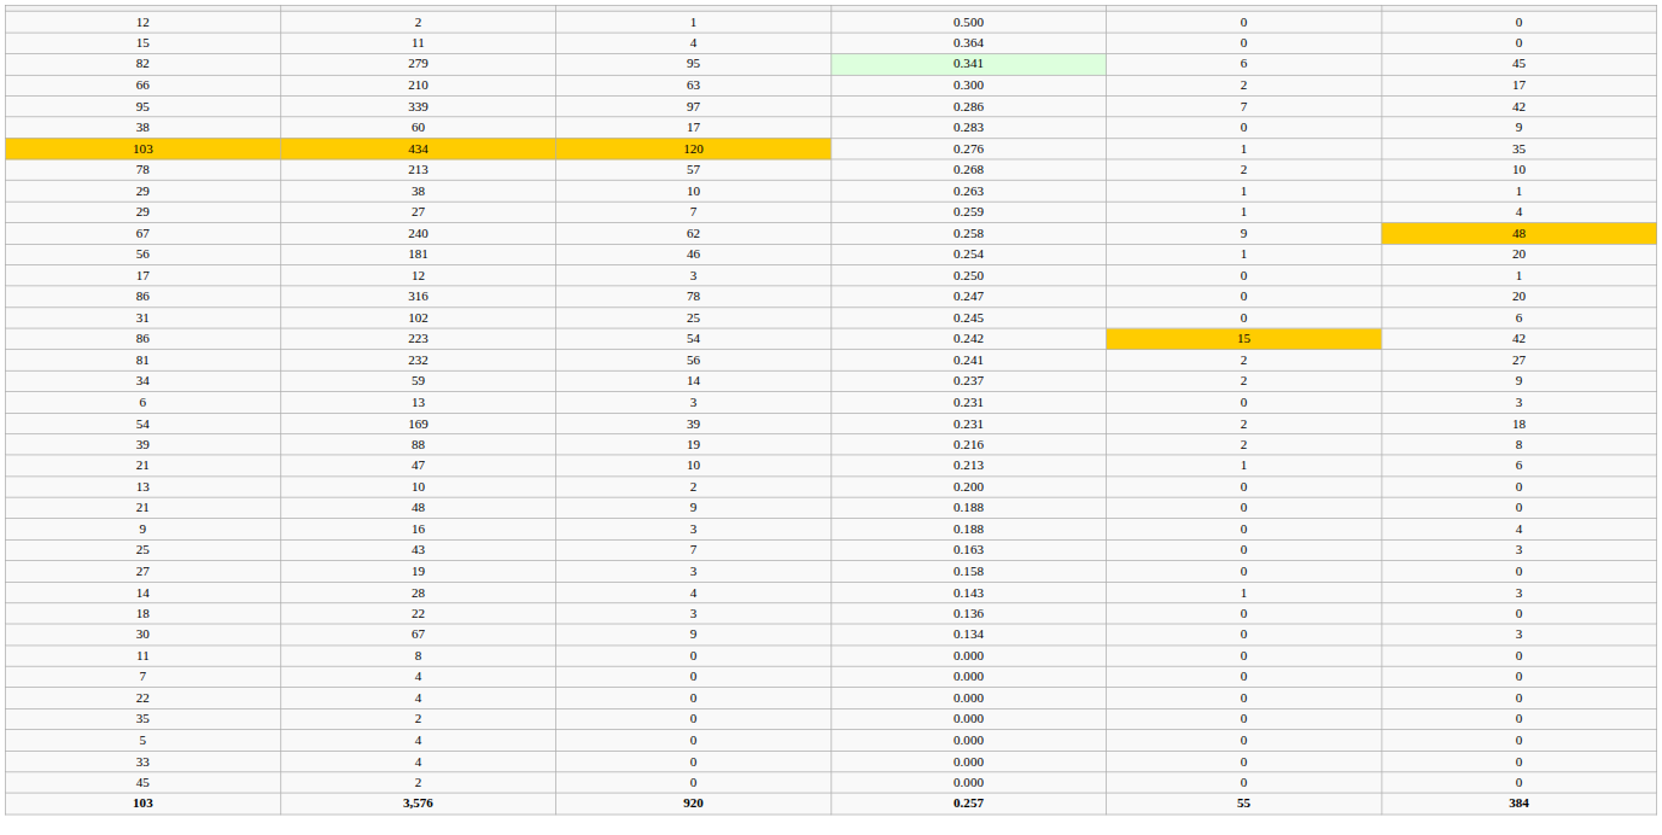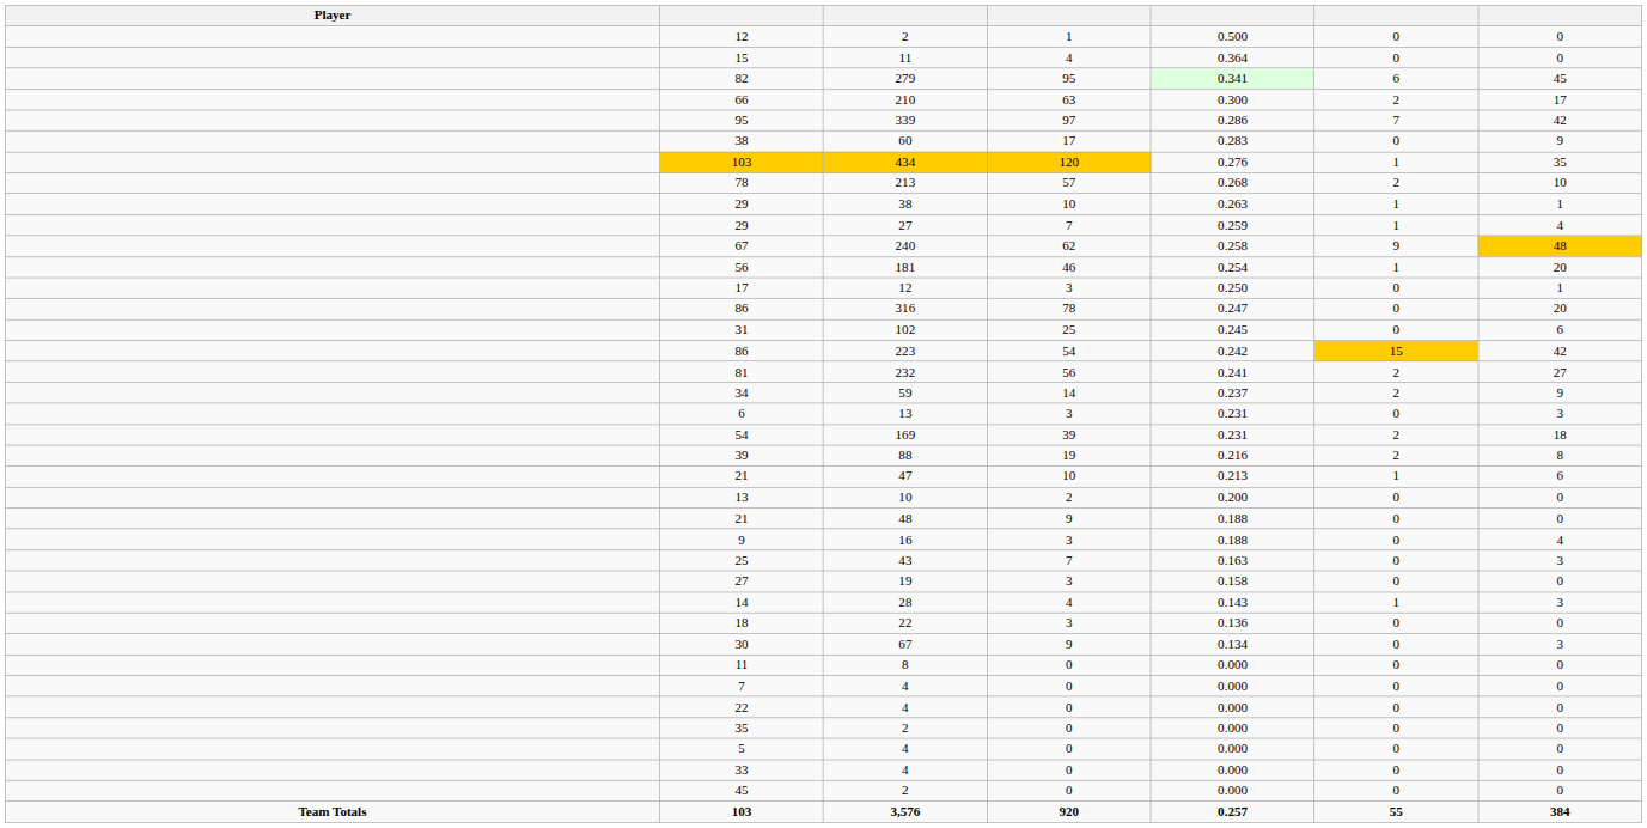+ column: Player | Team Totals
